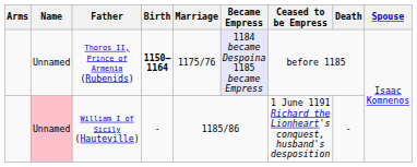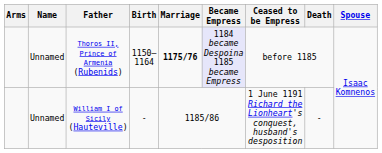Thoros II, Prince of Armenia (Rubenids) | Birth: bold -> normal
Thoros II, Prince of Armenia (Rubenids) | Marriage: normal -> bold
William I of Sicily (Hauteville) | Name: pink background -> no background
